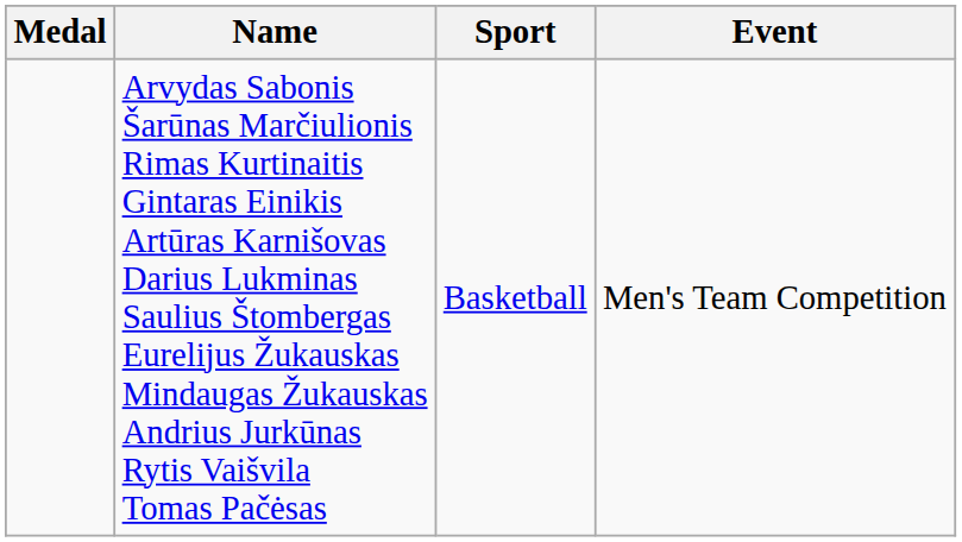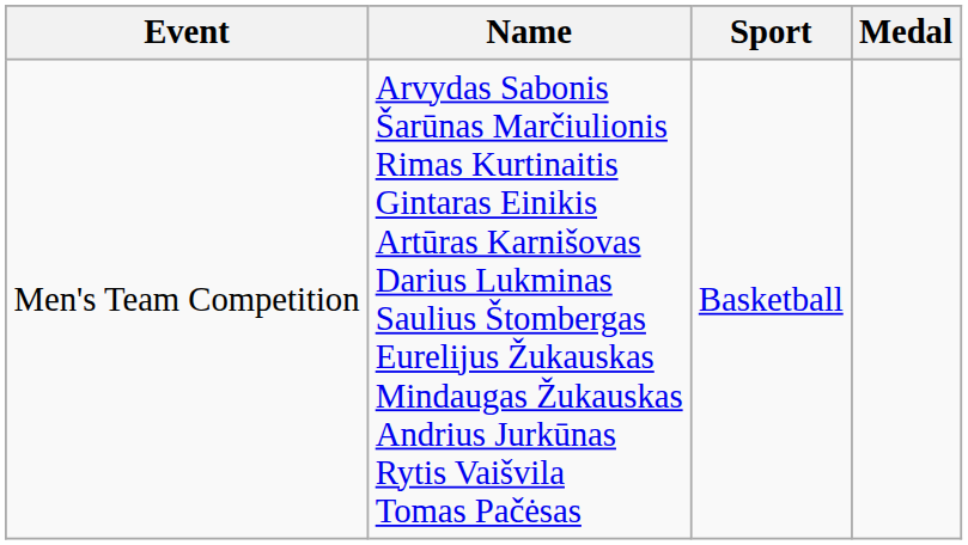columns swapped: Medal <-> Event
